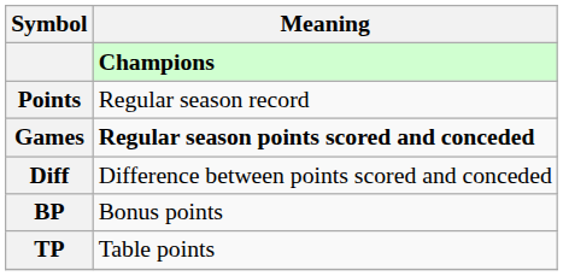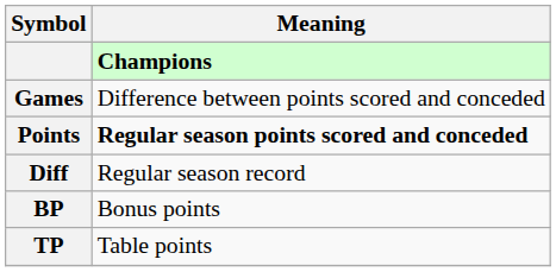row 3 | Symbol: Points -> Games
row 3 | Meaning: Regular season record -> Difference between points scored and conceded
row 4 | Symbol: Games -> Points
row 5 | Meaning: Difference between points scored and conceded -> Regular season record
